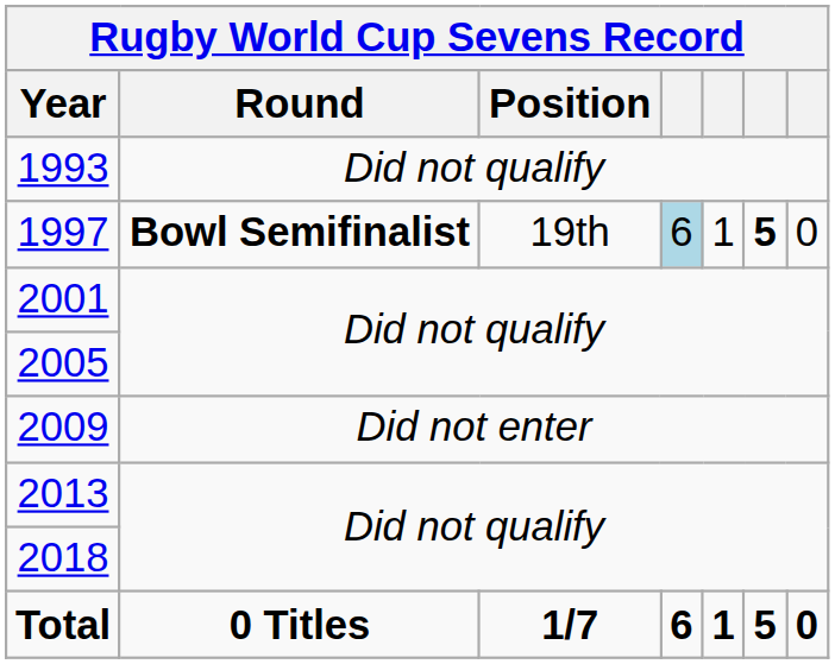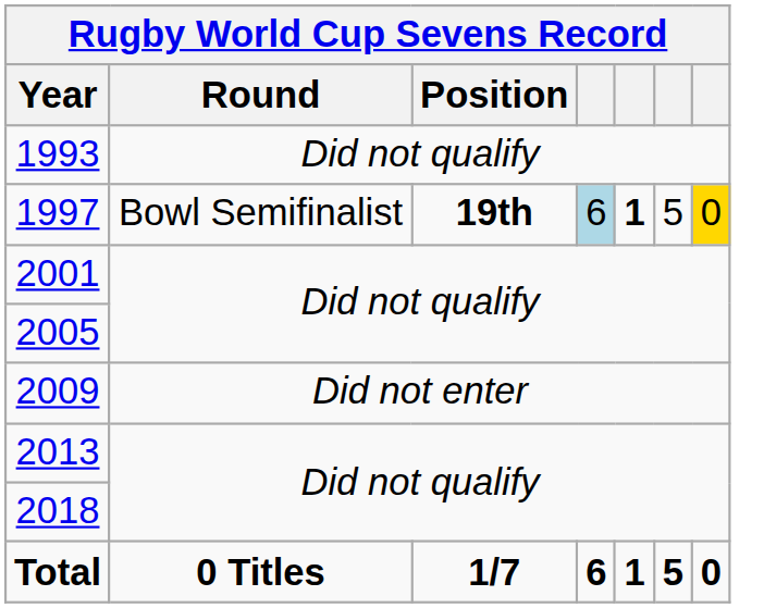1997 | Round: bold -> normal
1997 | Position: normal -> bold
1997 | column 5: normal -> bold
1997 | column 6: bold -> normal
1997 | column 7: no background -> gold background
